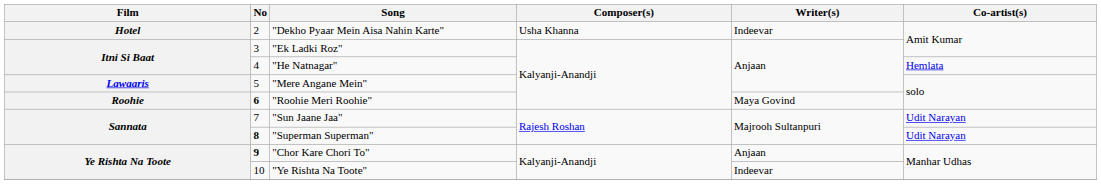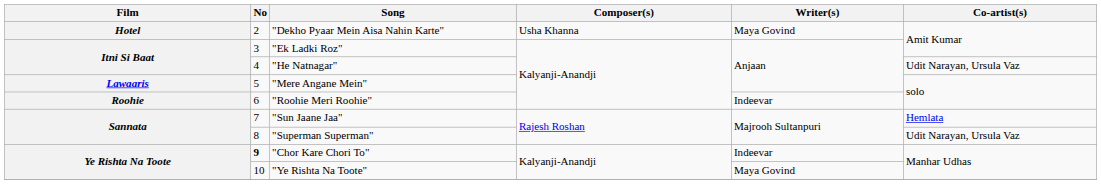"Dekho Pyaar Mein Aisa Nahin Karte" | Writer(s): Indeevar -> Maya Govind
"He Natnagar" | Co-artist(s): Hemlata -> Udit Narayan, Ursula Vaz
"Roohie Meri Roohie" | No: bold -> normal
"Roohie Meri Roohie" | Writer(s): Maya Govind -> Indeevar
"Sun Jaane Jaa" | Co-artist(s): Udit Narayan -> Hemlata
"Superman Superman" | No: bold -> normal
"Superman Superman" | Co-artist(s): Udit Narayan -> Udit Narayan, Ursula Vaz
"Chor Kare Chori To" | Writer(s): Anjaan -> Indeevar
"Ye Rishta Na Toote" | Writer(s): Indeevar -> Maya Govind
